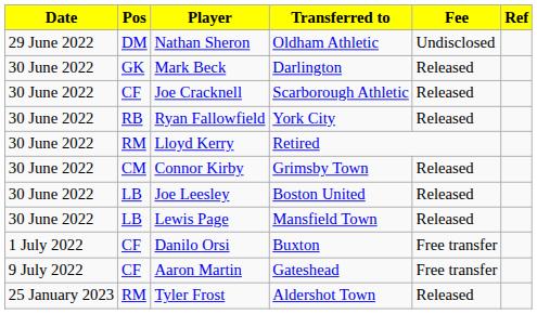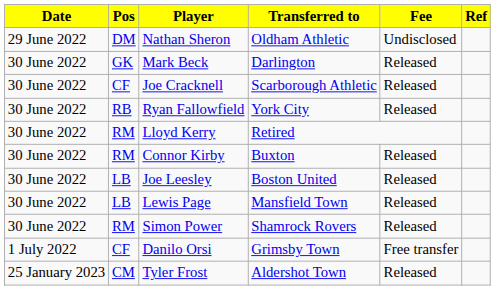Connor Kirby | Pos: CM -> RM
Connor Kirby | Transferred to: Grimsby Town -> Buxton
+ row: 30 June 2022 | RM | Simon Power | Shamrock Rovers | Released
Danilo Orsi | Transferred to: Buxton -> Grimsby Town
- row: 9 July 2022 | CF | Aaron Martin | Gateshead | Free transfer
Tyler Frost | Pos: RM -> CM
